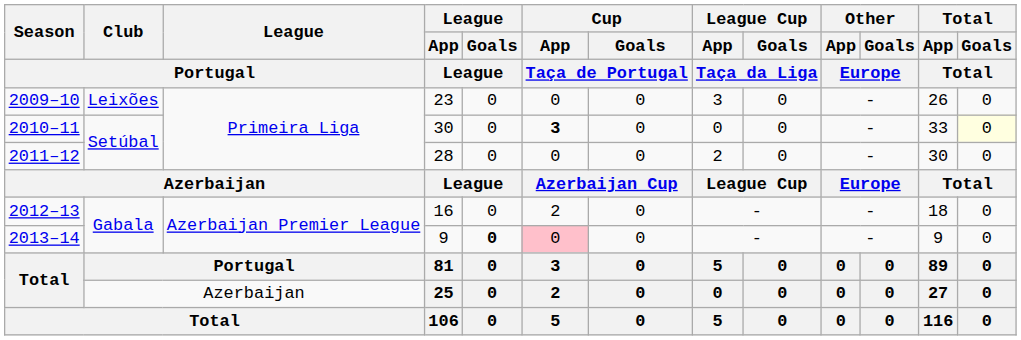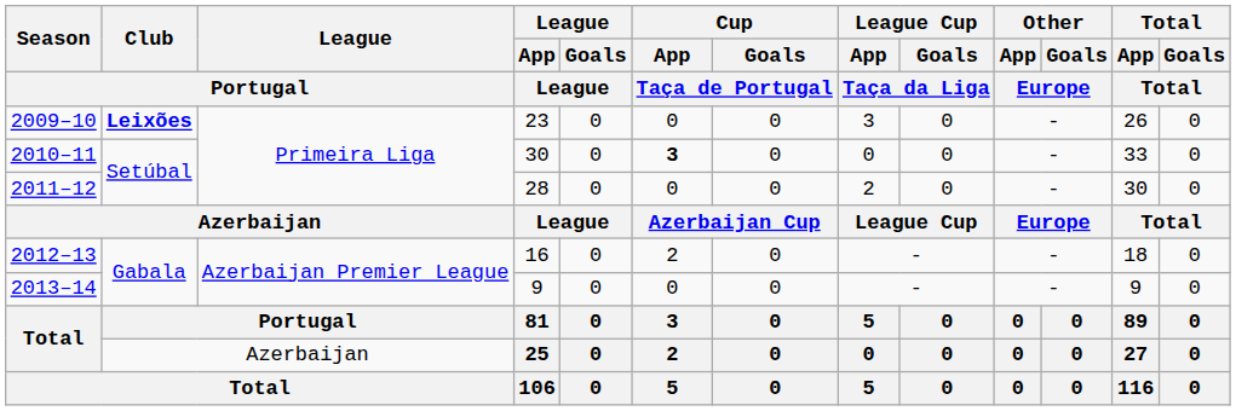2009–10 | Club / Portugal: normal -> bold
2010–11 | Total / Goals / Total: lightyellow background -> no background
2013–14 | League / Goals / League: bold -> normal
2013–14 | Cup / App / Taça de Portugal: pink background -> no background
